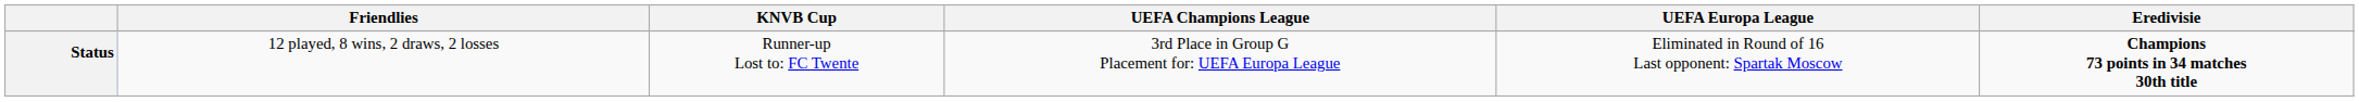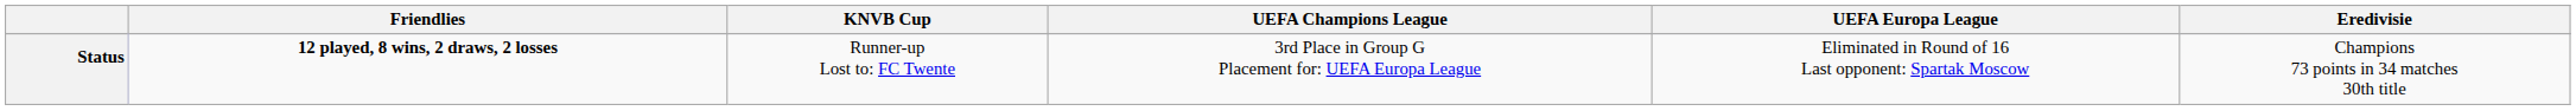Status | Friendlies: normal -> bold
Status | Eredivisie: bold -> normal
